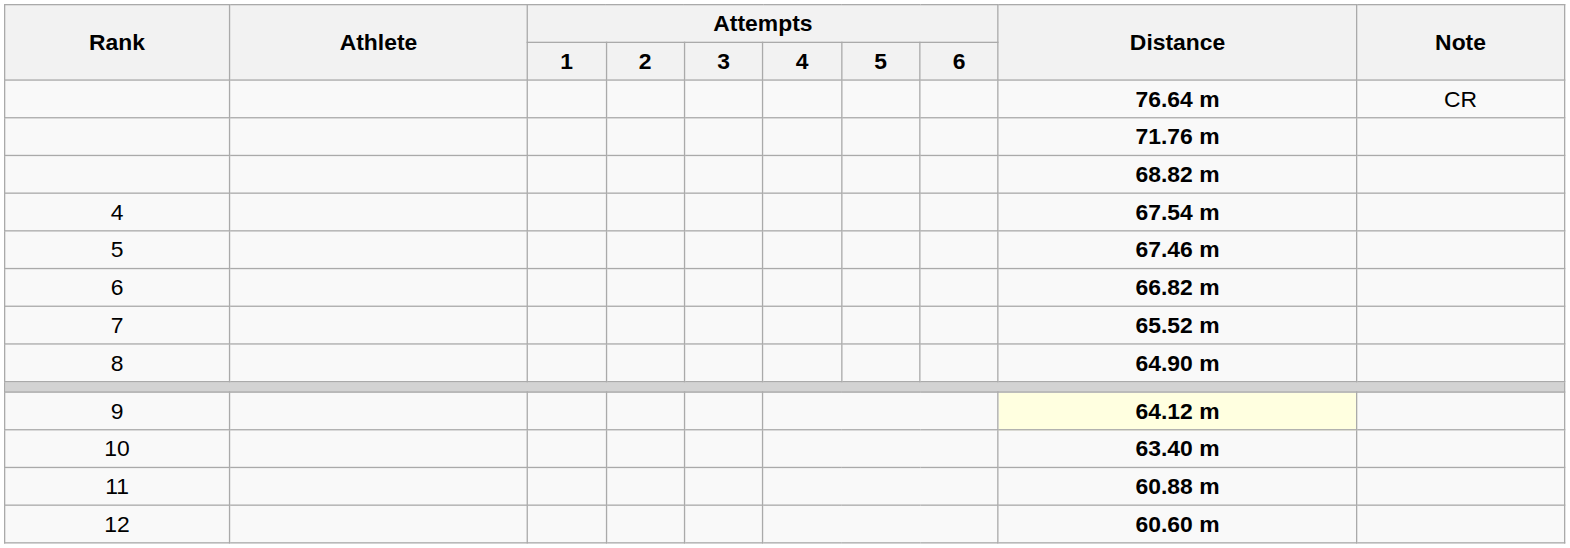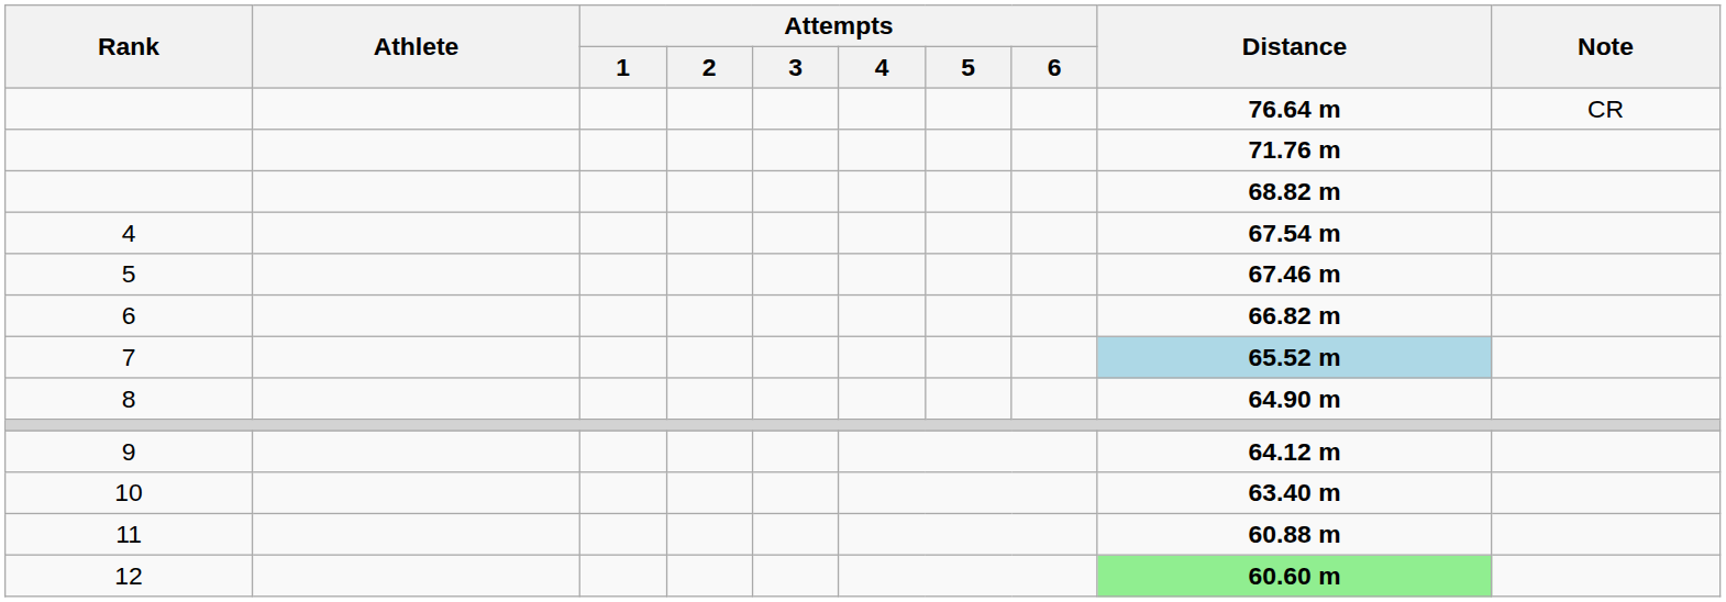7 | Distance: no background -> lightblue background
9 | Distance: lightyellow background -> no background
12 | Distance: no background -> lightgreen background
